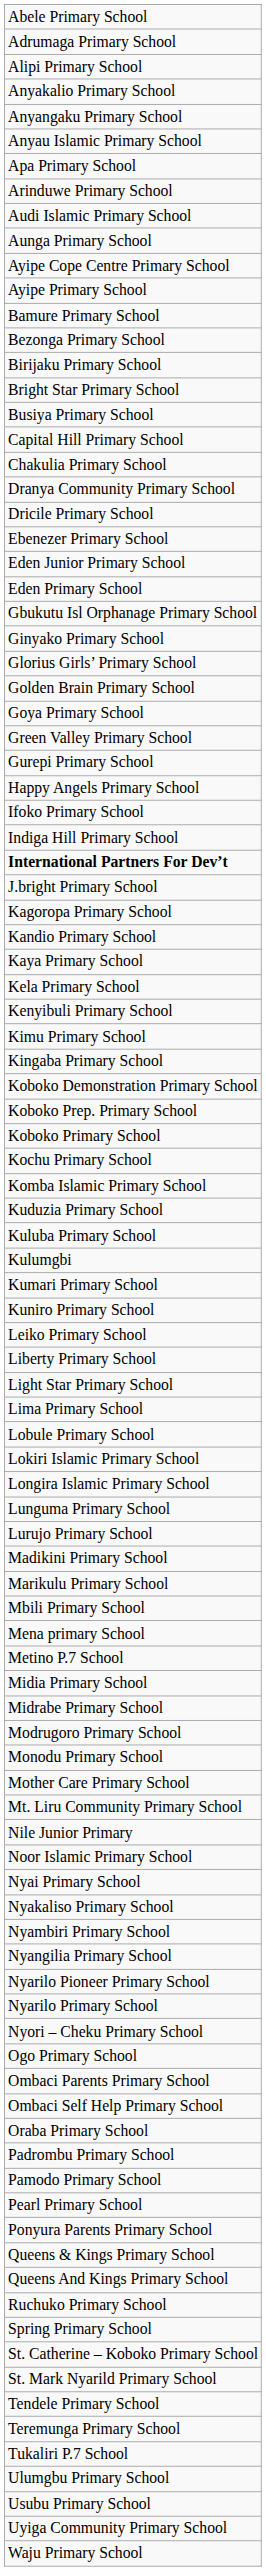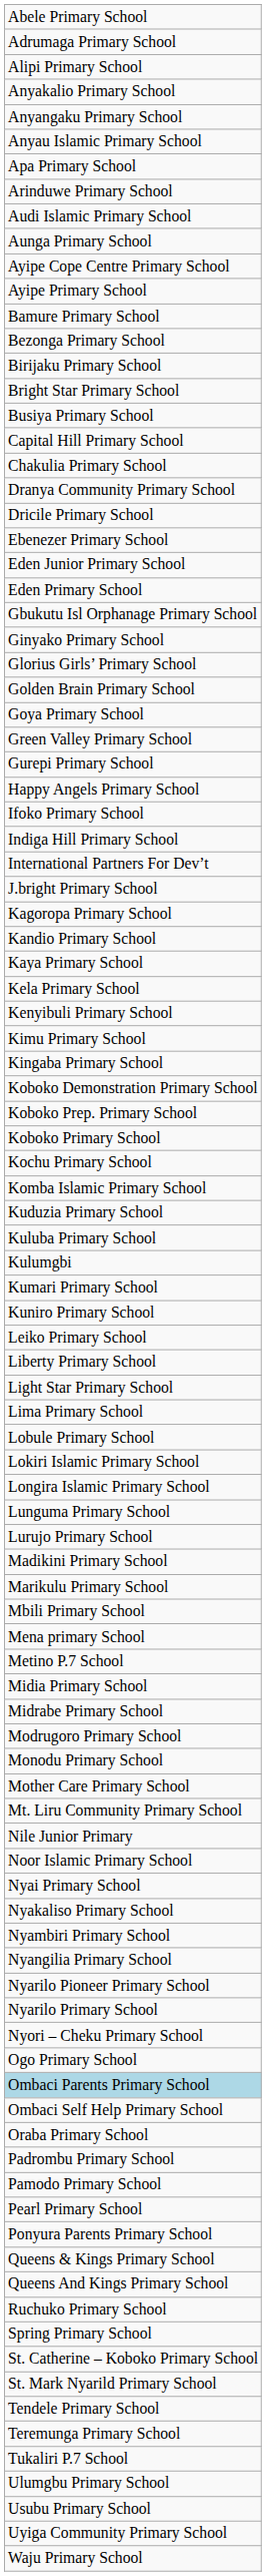row 35 | column 1: bold -> normal
row 84 | column 1: no background -> lightblue background
